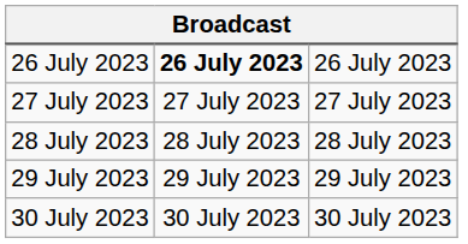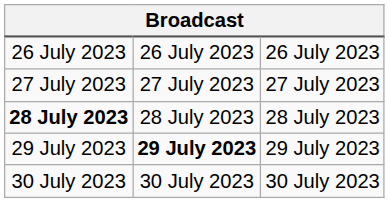row 2 | column 2: bold -> normal
row 4 | column 1: normal -> bold
row 5 | column 2: normal -> bold
